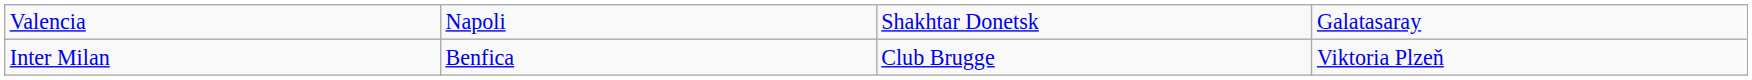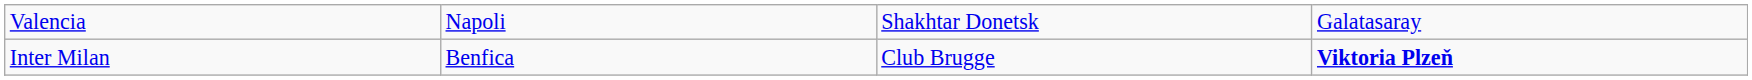Inter Milan | column 4: normal -> bold
